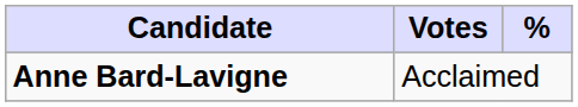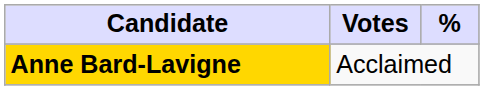Anne Bard-Lavigne | Candidate: no background -> gold background
